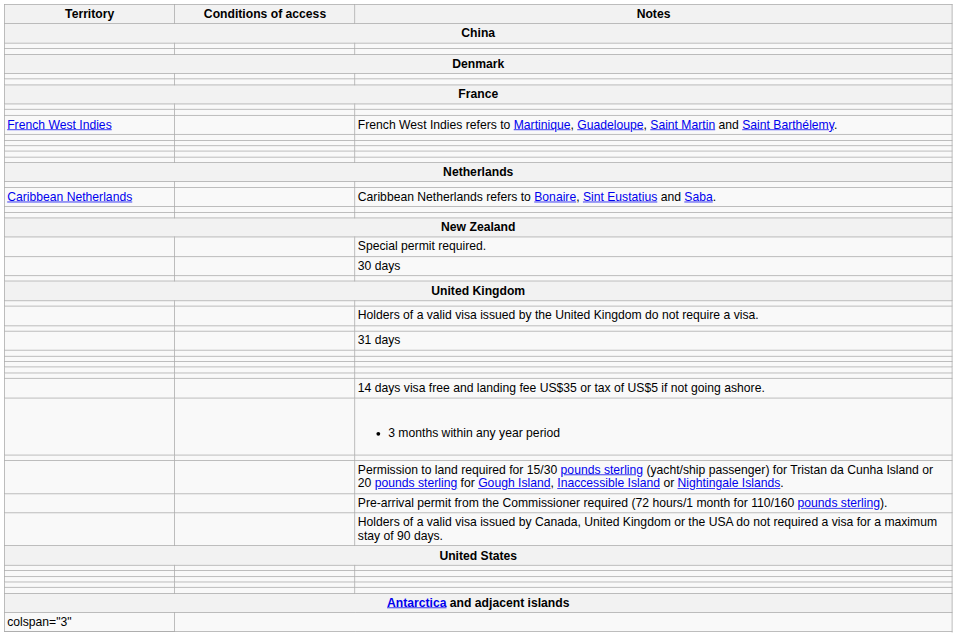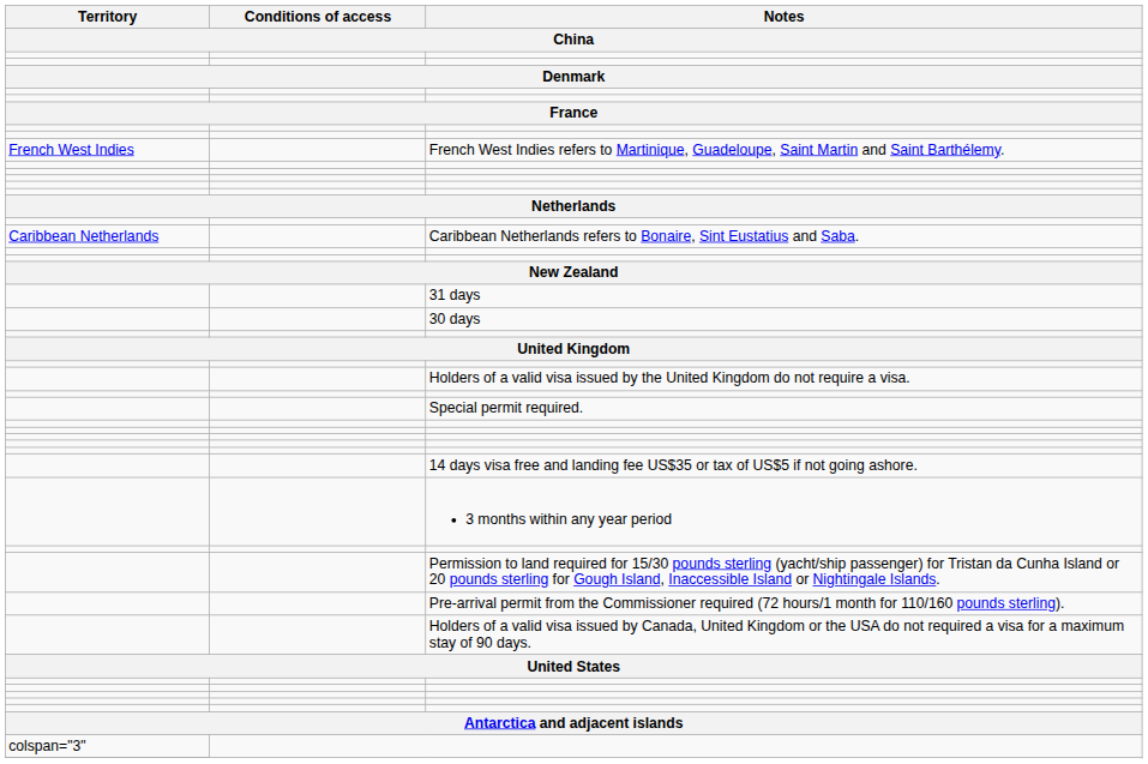rows swapped: 31 days <-> Special permit required.
